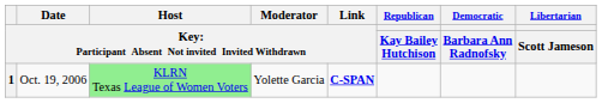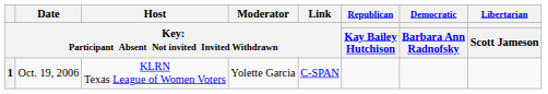1 | column 3: lightgreen background -> no background
1 | column 5: bold -> normal
